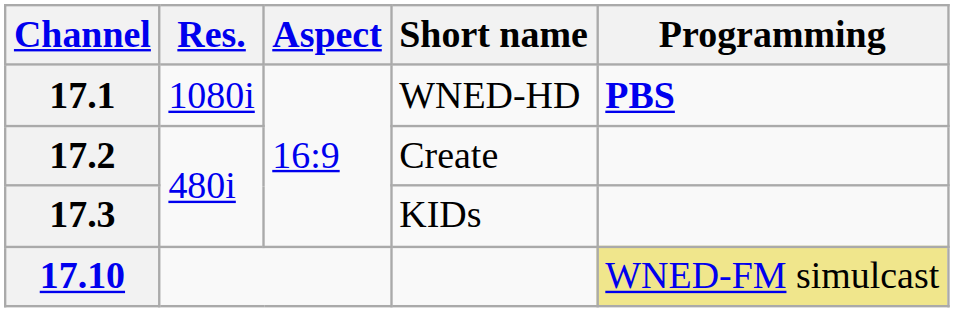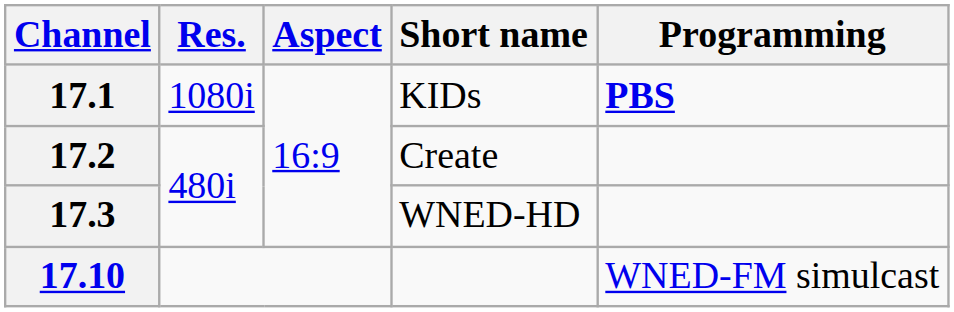17.1 | Short name: WNED-HD -> KIDs
17.3 | Short name: KIDs -> WNED-HD
17.10 | Programming: khaki background -> no background
